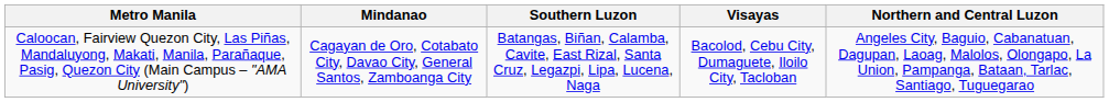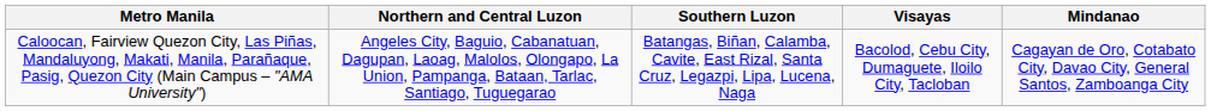columns swapped: Northern and Central Luzon <-> Mindanao
